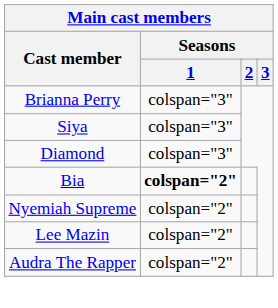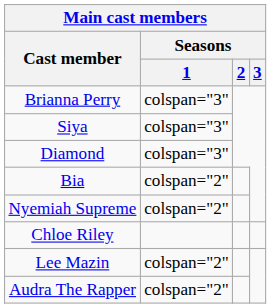Bia | Seasons / 1: bold -> normal
+ row: Chloe Riley
